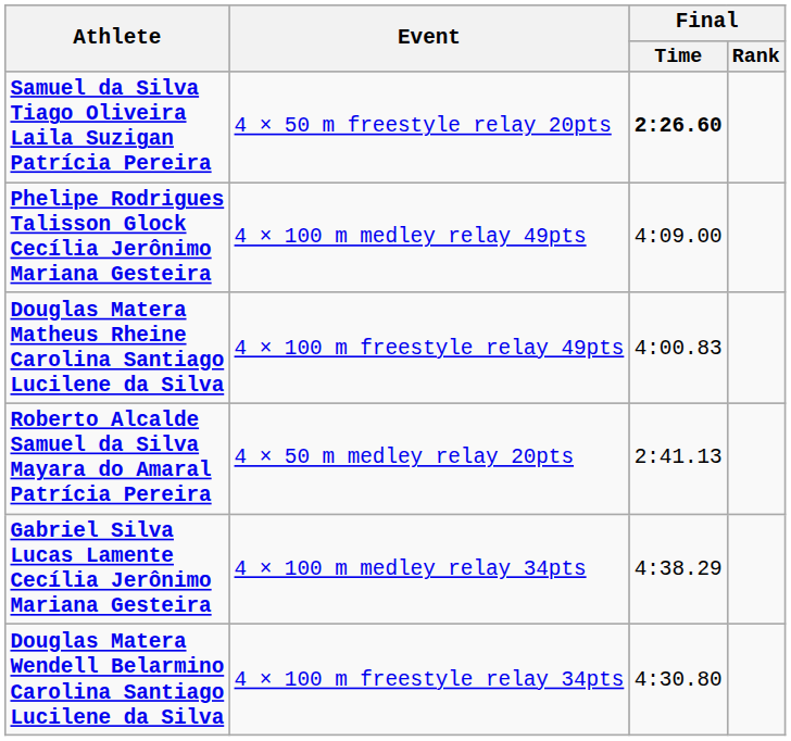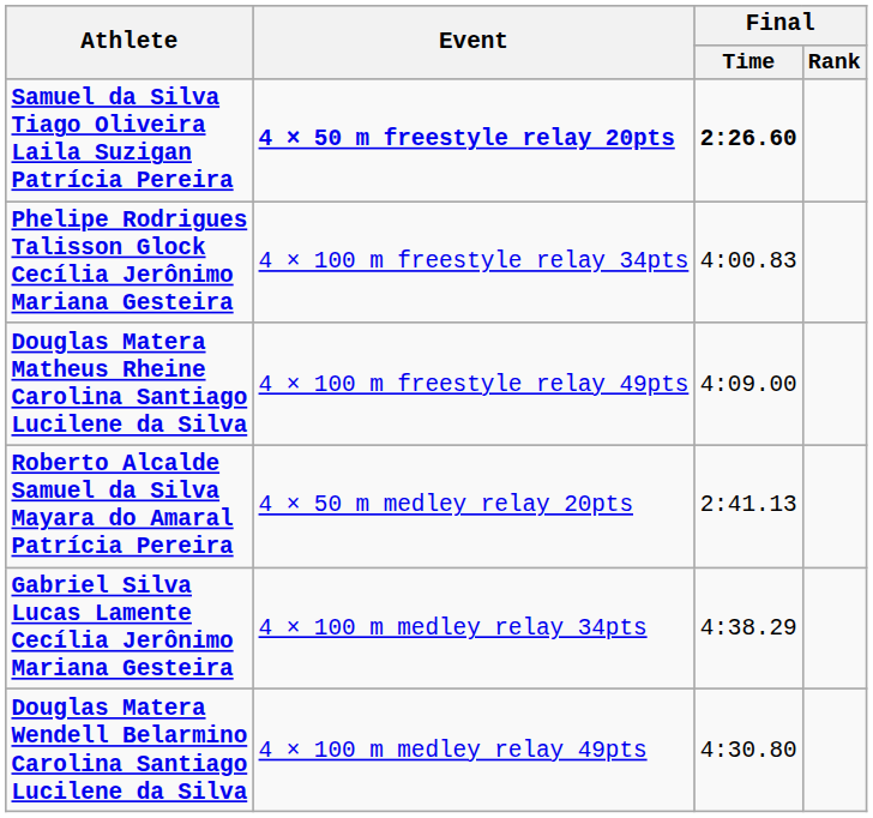row 3 | Event: normal -> bold
row 4 | Event: 4 × 100 m medley relay 49pts -> 4 × 100 m freestyle relay 34pts
row 4 | Final / Time: 4:09.00 -> 4:00.83
row 5 | Final / Time: 4:00.83 -> 4:09.00
row 8 | Event: 4 × 100 m freestyle relay 34pts -> 4 × 100 m medley relay 49pts
